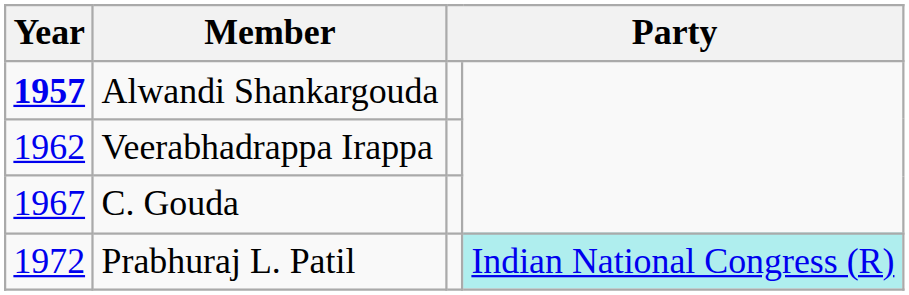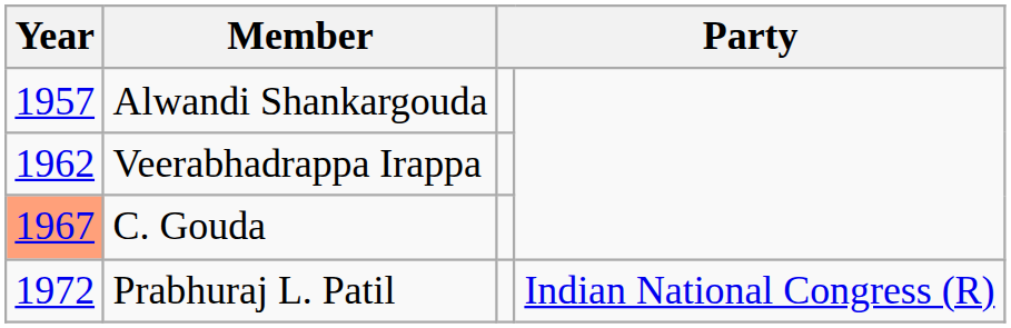Alwandi Shankargouda | Year: bold -> normal
C. Gouda | Year: no background -> lightsalmon background
Prabhuraj L. Patil | column 4: paleturquoise background -> no background
